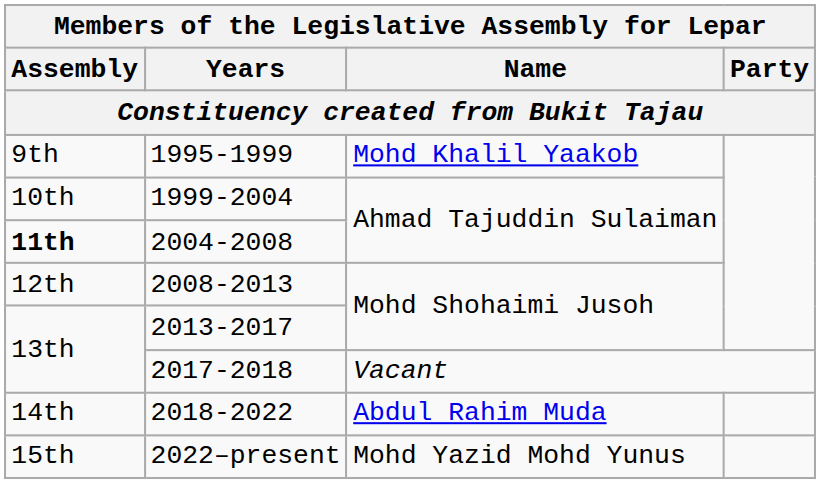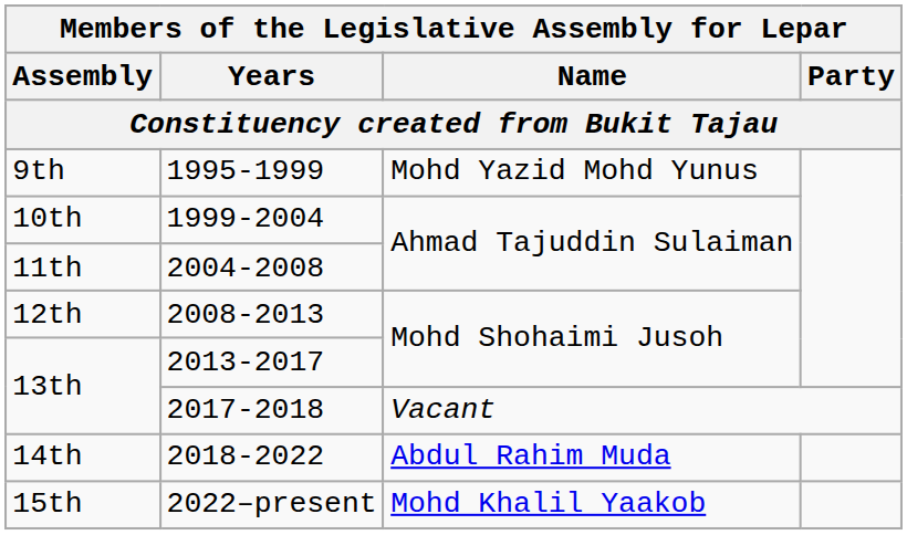1995-1999 | Name: Mohd Khalil Yaakob -> Mohd Yazid Mohd Yunus
2004-2008 | Assembly: bold -> normal
2022–present | Name: Mohd Yazid Mohd Yunus -> Mohd Khalil Yaakob
